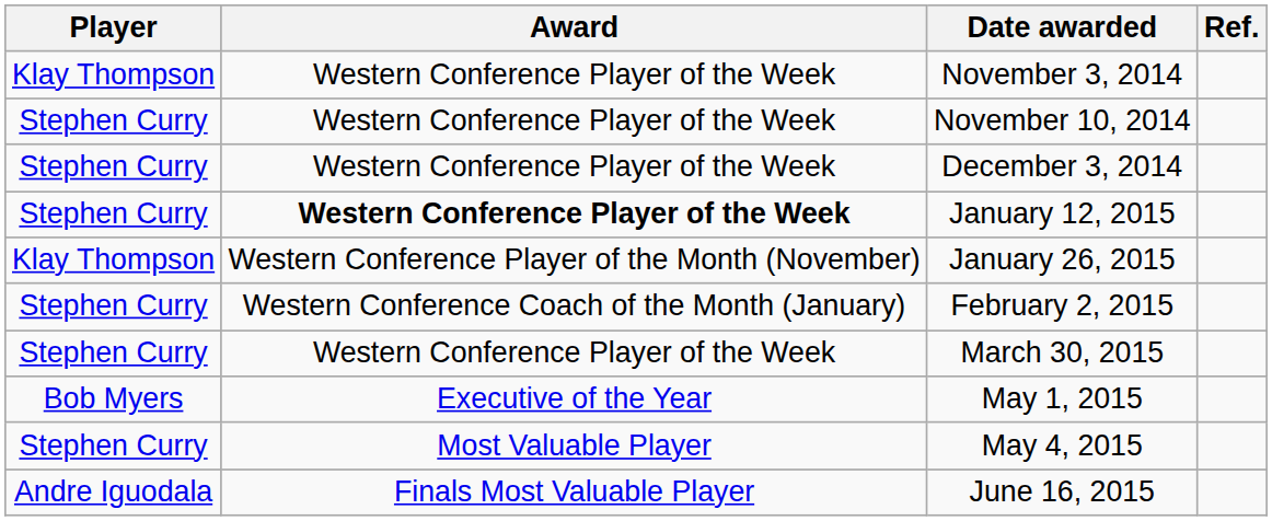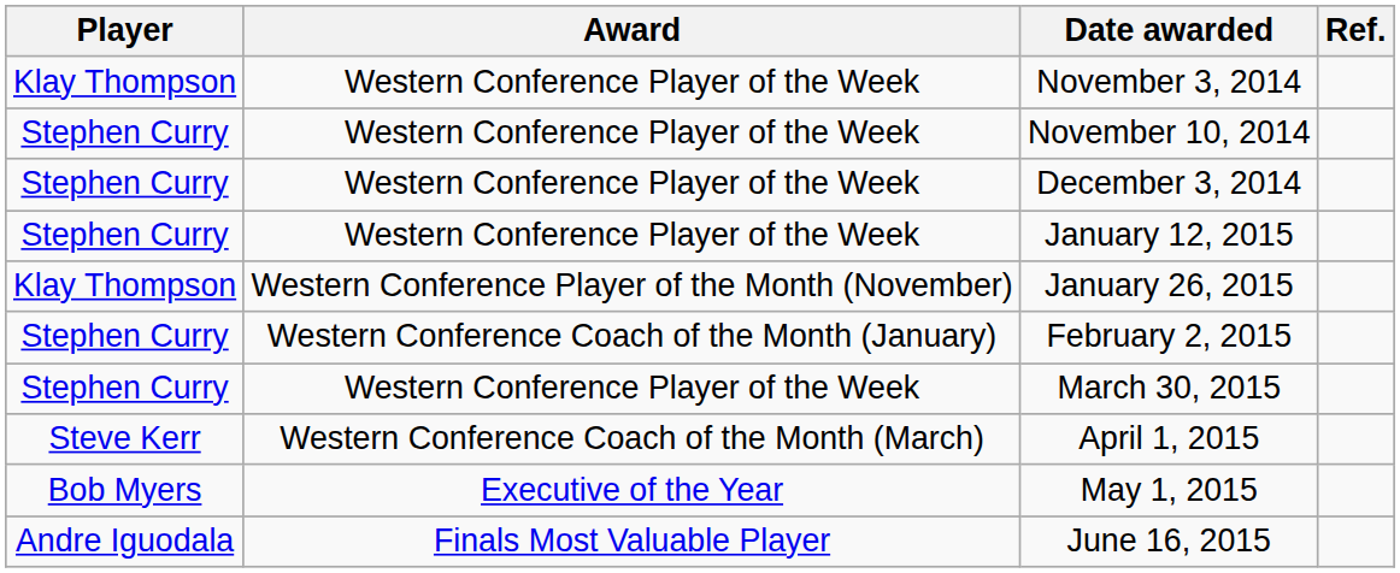January 12, 2015 | Award: bold -> normal
+ row: Steve Kerr | Western Conference Coach of the Month (March) | April 1, 2015
- row: Stephen Curry | Most Valuable Player | May 4, 2015
